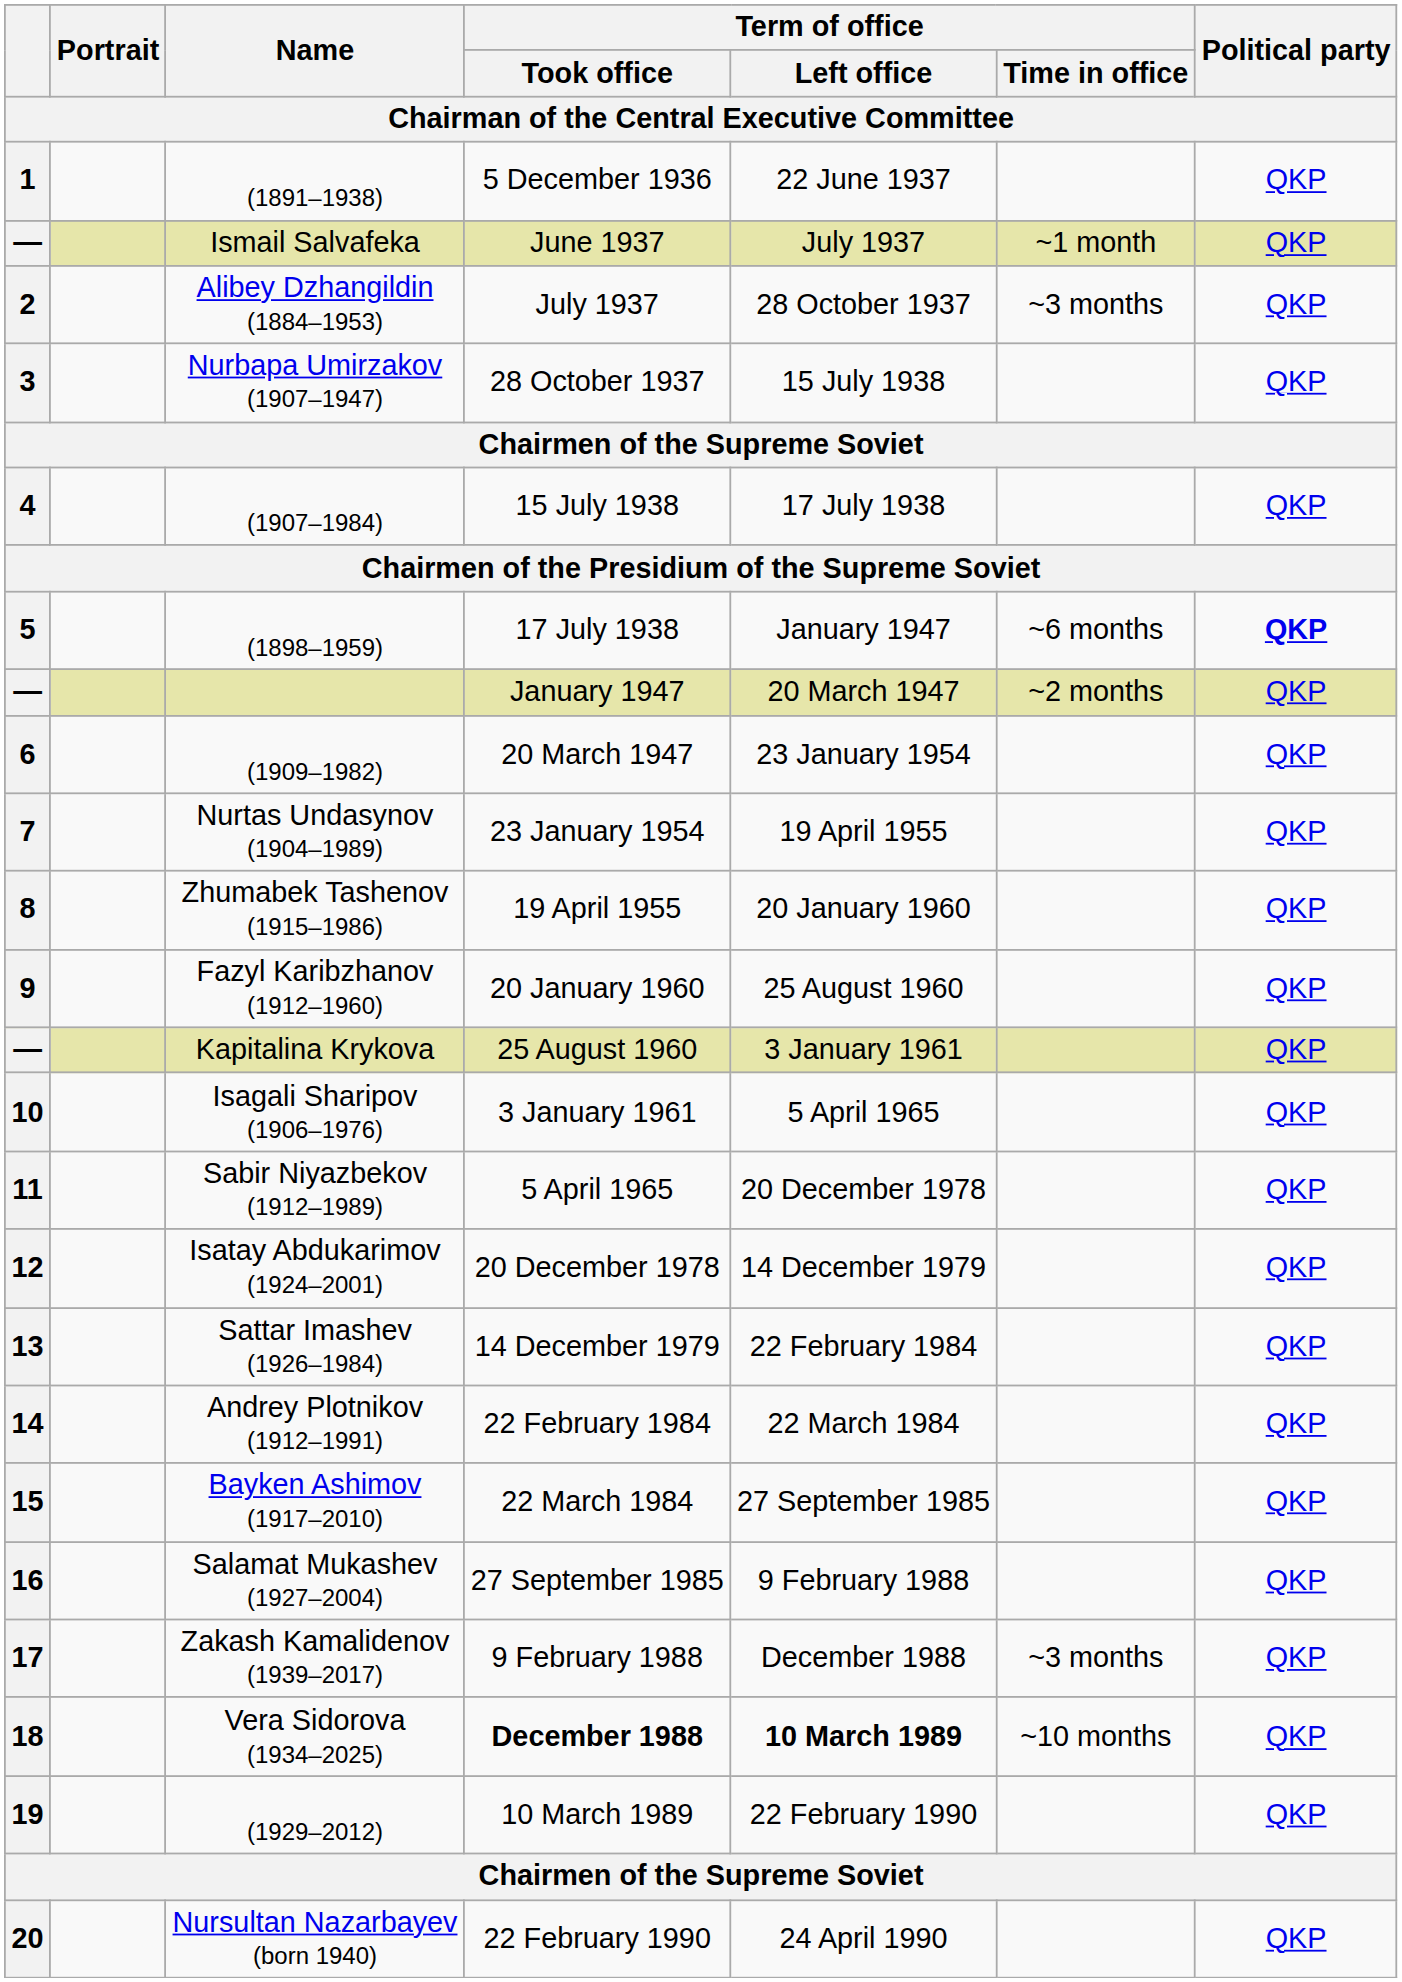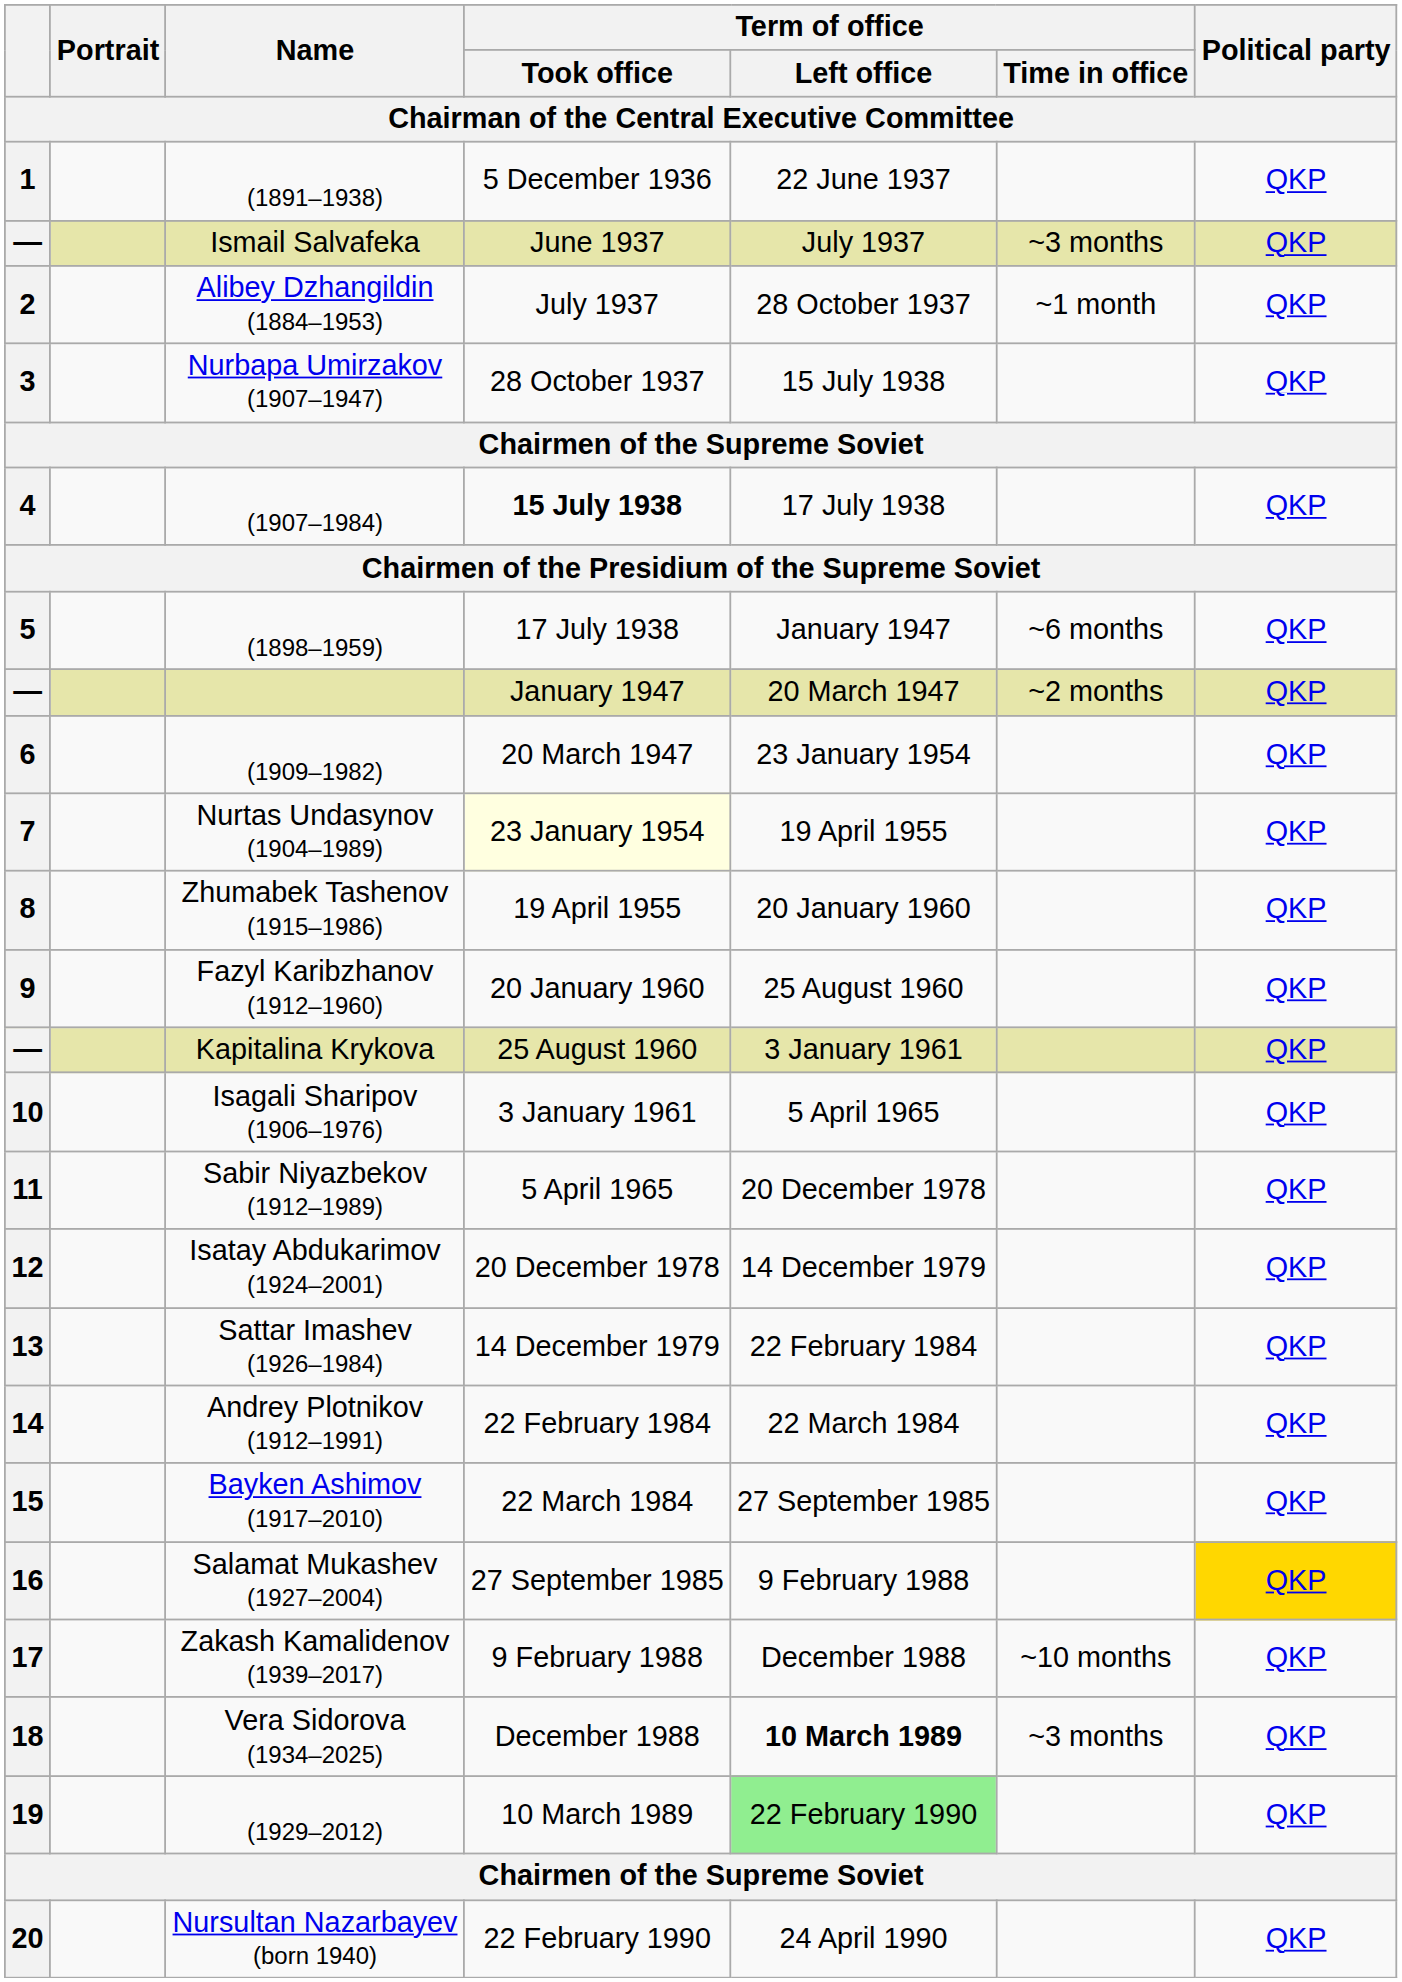— / Ismail Salvafeka | Term of office / Time in office: ~1 month -> ~3 months
2 | Term of office / Time in office: ~3 months -> ~1 month
4 | Term of office / Took office: normal -> bold
5 | Political party: bold -> normal
7 | Term of office / Took office: no background -> lightyellow background
16 | Political party: no background -> gold background
17 | Term of office / Time in office: ~3 months -> ~10 months
18 | Term of office / Took office: bold -> normal
18 | Term of office / Time in office: ~10 months -> ~3 months
19 | Term of office / Left office: no background -> lightgreen background
